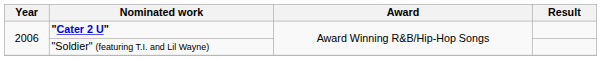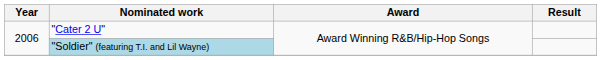"Cater 2 U" | Nominated work: bold -> normal
"Soldier" (featuring T.I. and Lil Wayne) | Nominated work: no background -> lightblue background
